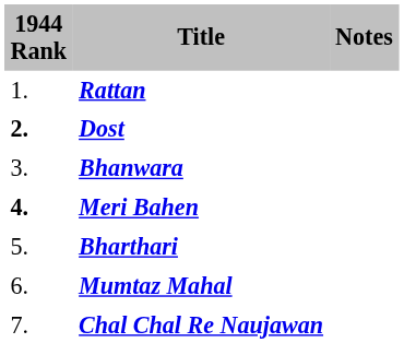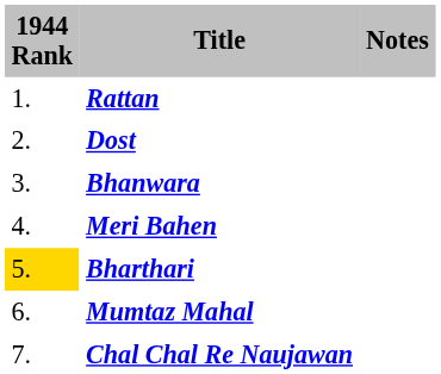Dost | column 1: bold -> normal
Meri Bahen | column 1: bold -> normal
Bharthari | column 1: no background -> gold background
